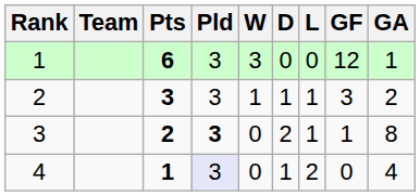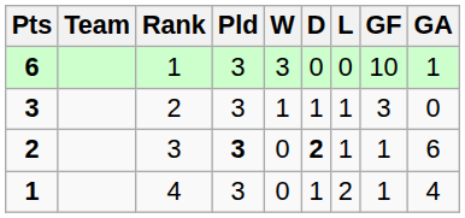columns swapped: Rank <-> Pts
row 2 | GF: 12 -> 10
row 3 | GA: 2 -> 0
row 4 | D: normal -> bold
row 4 | GA: 8 -> 6
row 5 | Pld: lavender background -> no background
row 5 | GF: 0 -> 1
